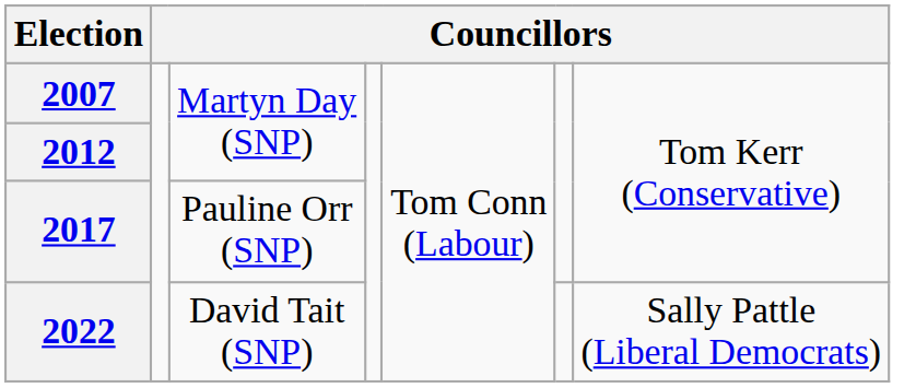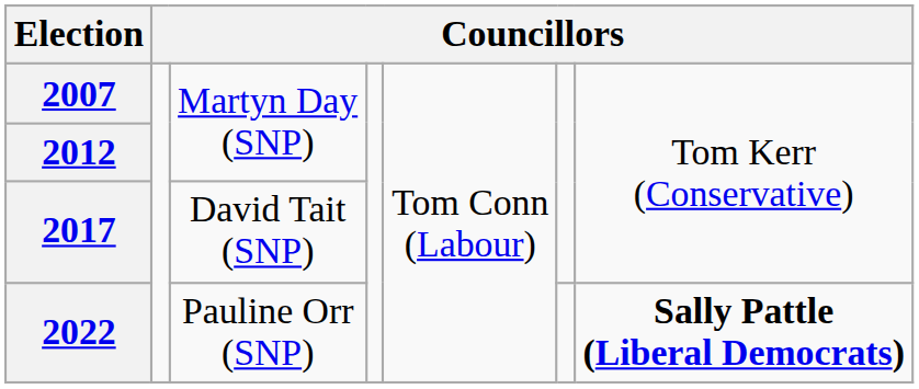2017 | column 3: Pauline Orr (SNP) -> David Tait (SNP)
2022 | column 3: David Tait (SNP) -> Pauline Orr (SNP)
2022 | column 7: normal -> bold
